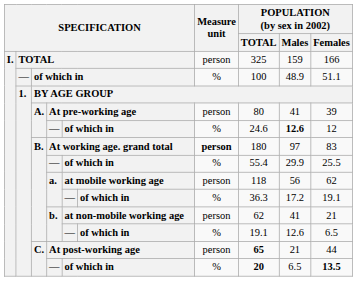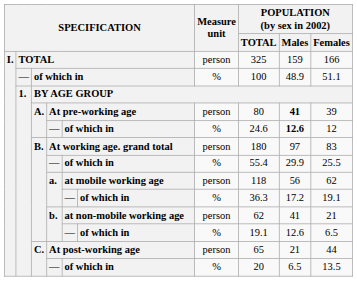At pre-working age | POPULATION (by sex in 2002) / Males: normal -> bold
At working age. grand total | Measure unit: bold -> normal
At post-working age | POPULATION (by sex in 2002) / TOTAL: bold -> normal
C. / — | POPULATION (by sex in 2002) / TOTAL: bold -> normal
C. / — | POPULATION (by sex in 2002) / Females: bold -> normal
